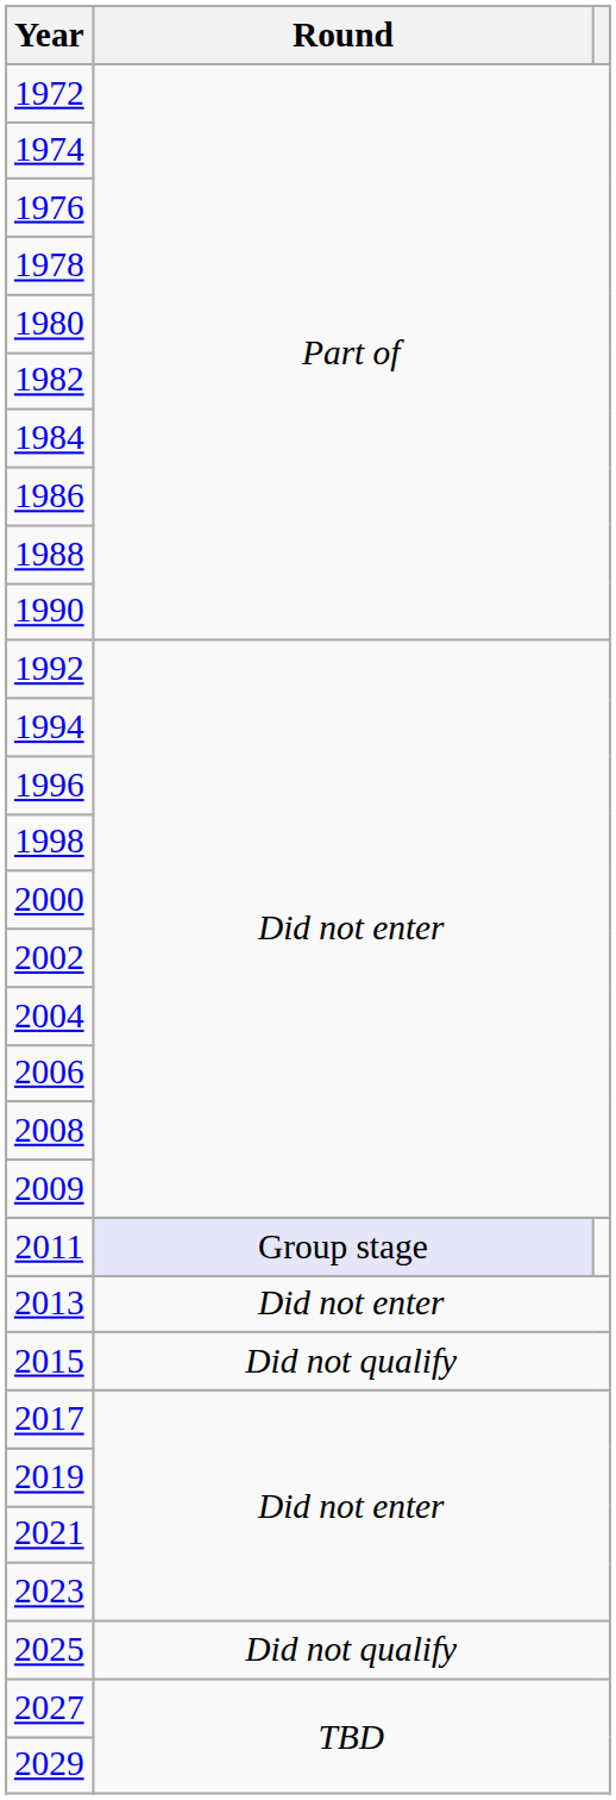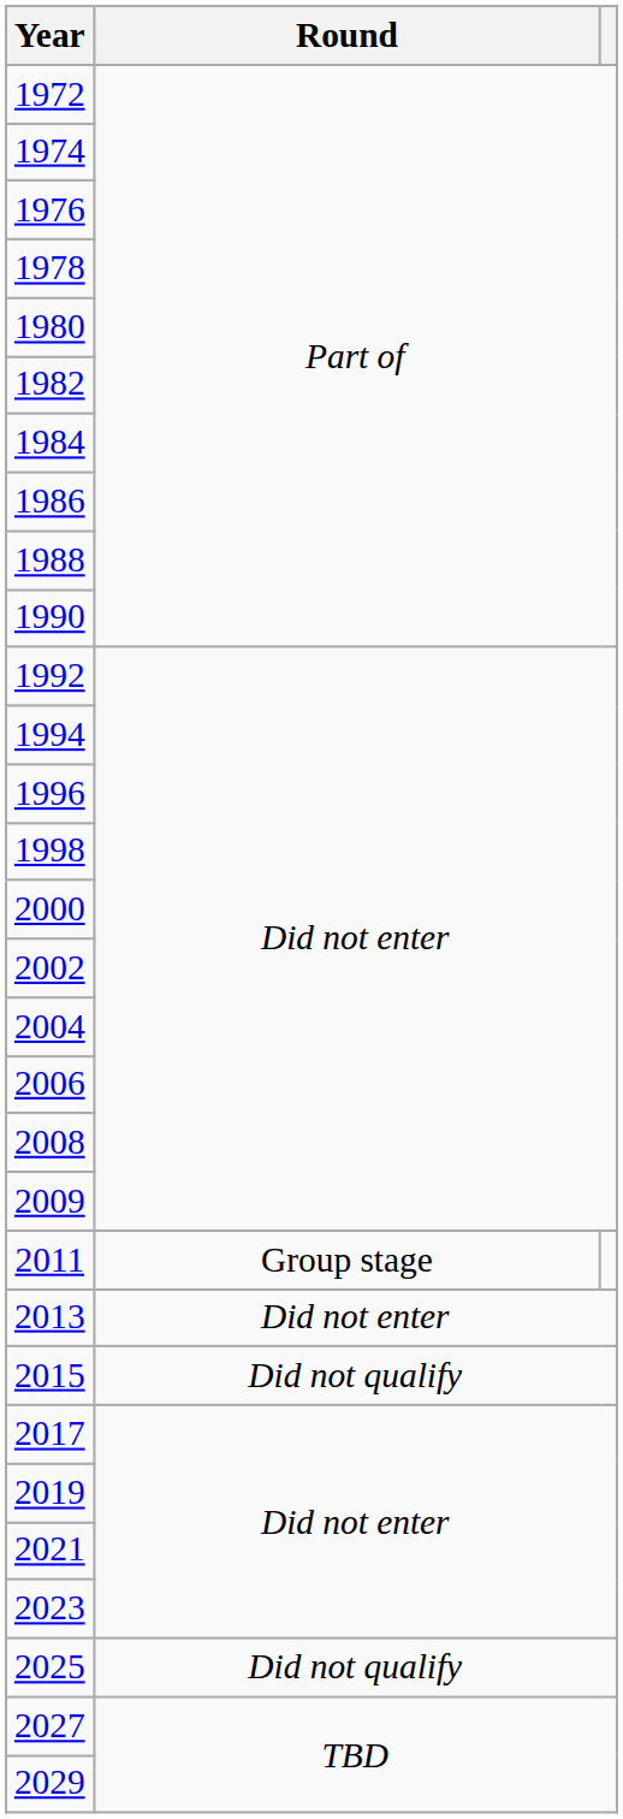2011 | Round: lavender background -> no background
